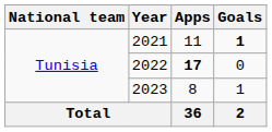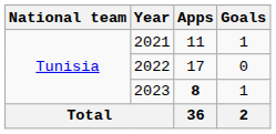2021 | Goals: bold -> normal
2022 | Apps: bold -> normal
2023 | Apps: normal -> bold
